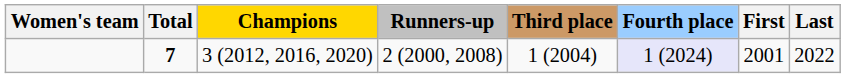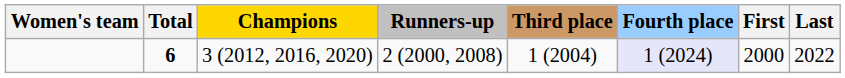row 2 | Total: 7 -> 6
row 2 | First: 2001 -> 2000
